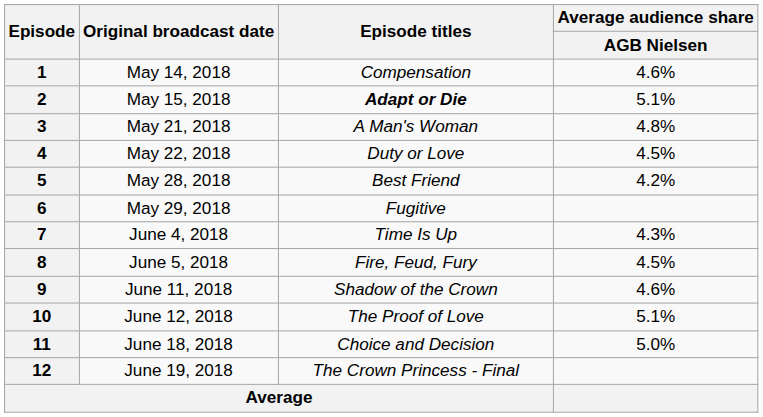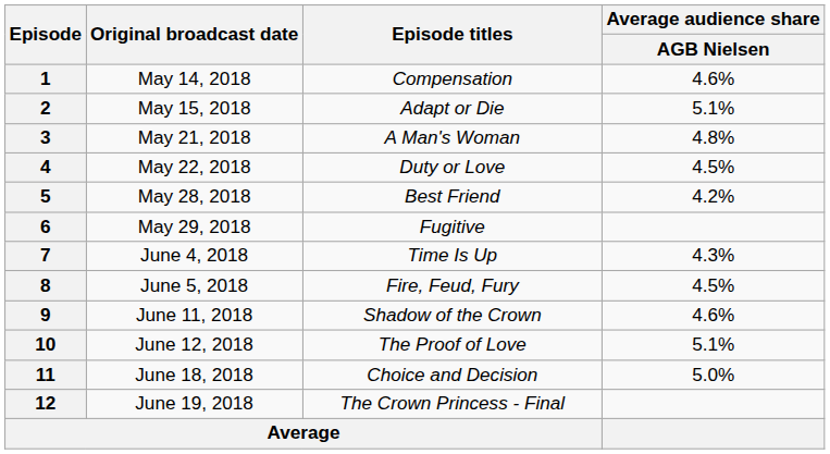2 | Episode titles: bold -> normal
